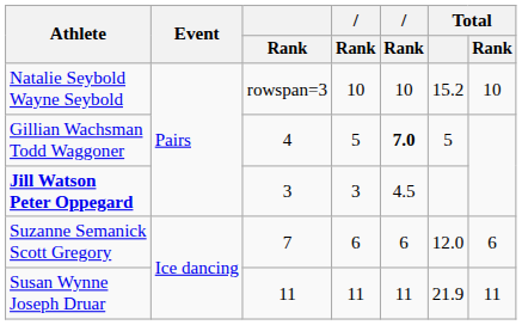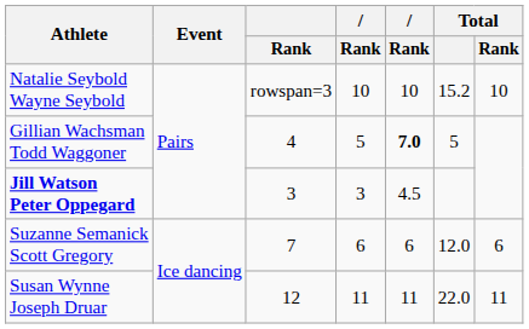Susan Wynne Joseph Druar | column 3: 11 -> 12
Susan Wynne Joseph Druar | Total: 21.9 -> 22.0
